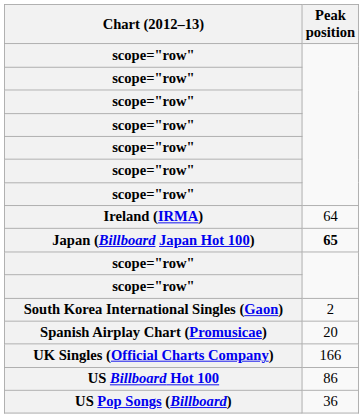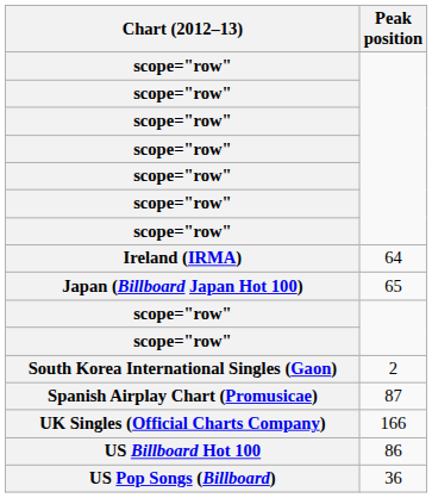Japan (Billboard Japan Hot 100) | Peak position: bold -> normal
Spanish Airplay Chart (Promusicae) | Peak position: 20 -> 87
